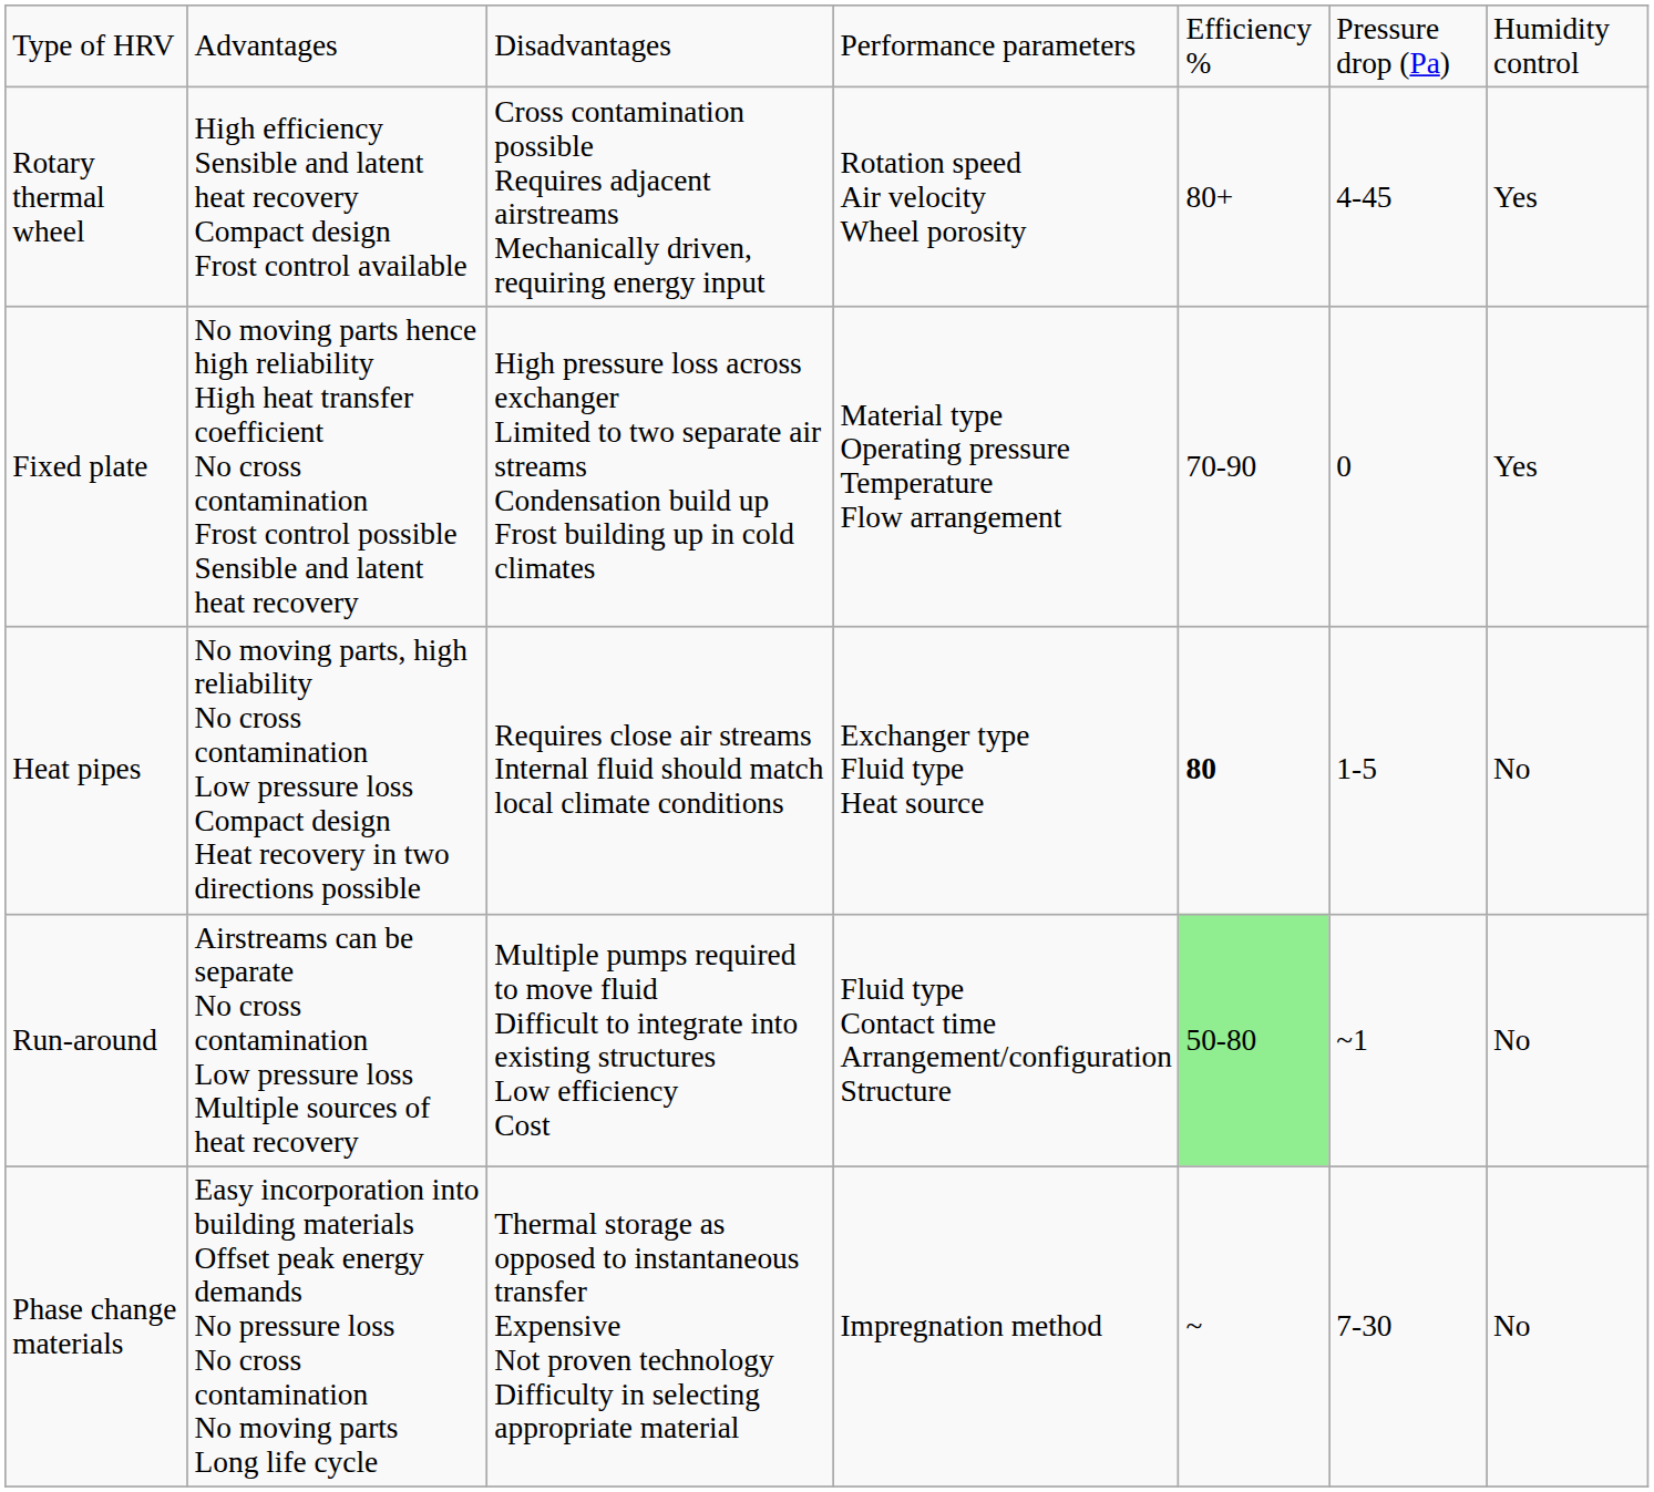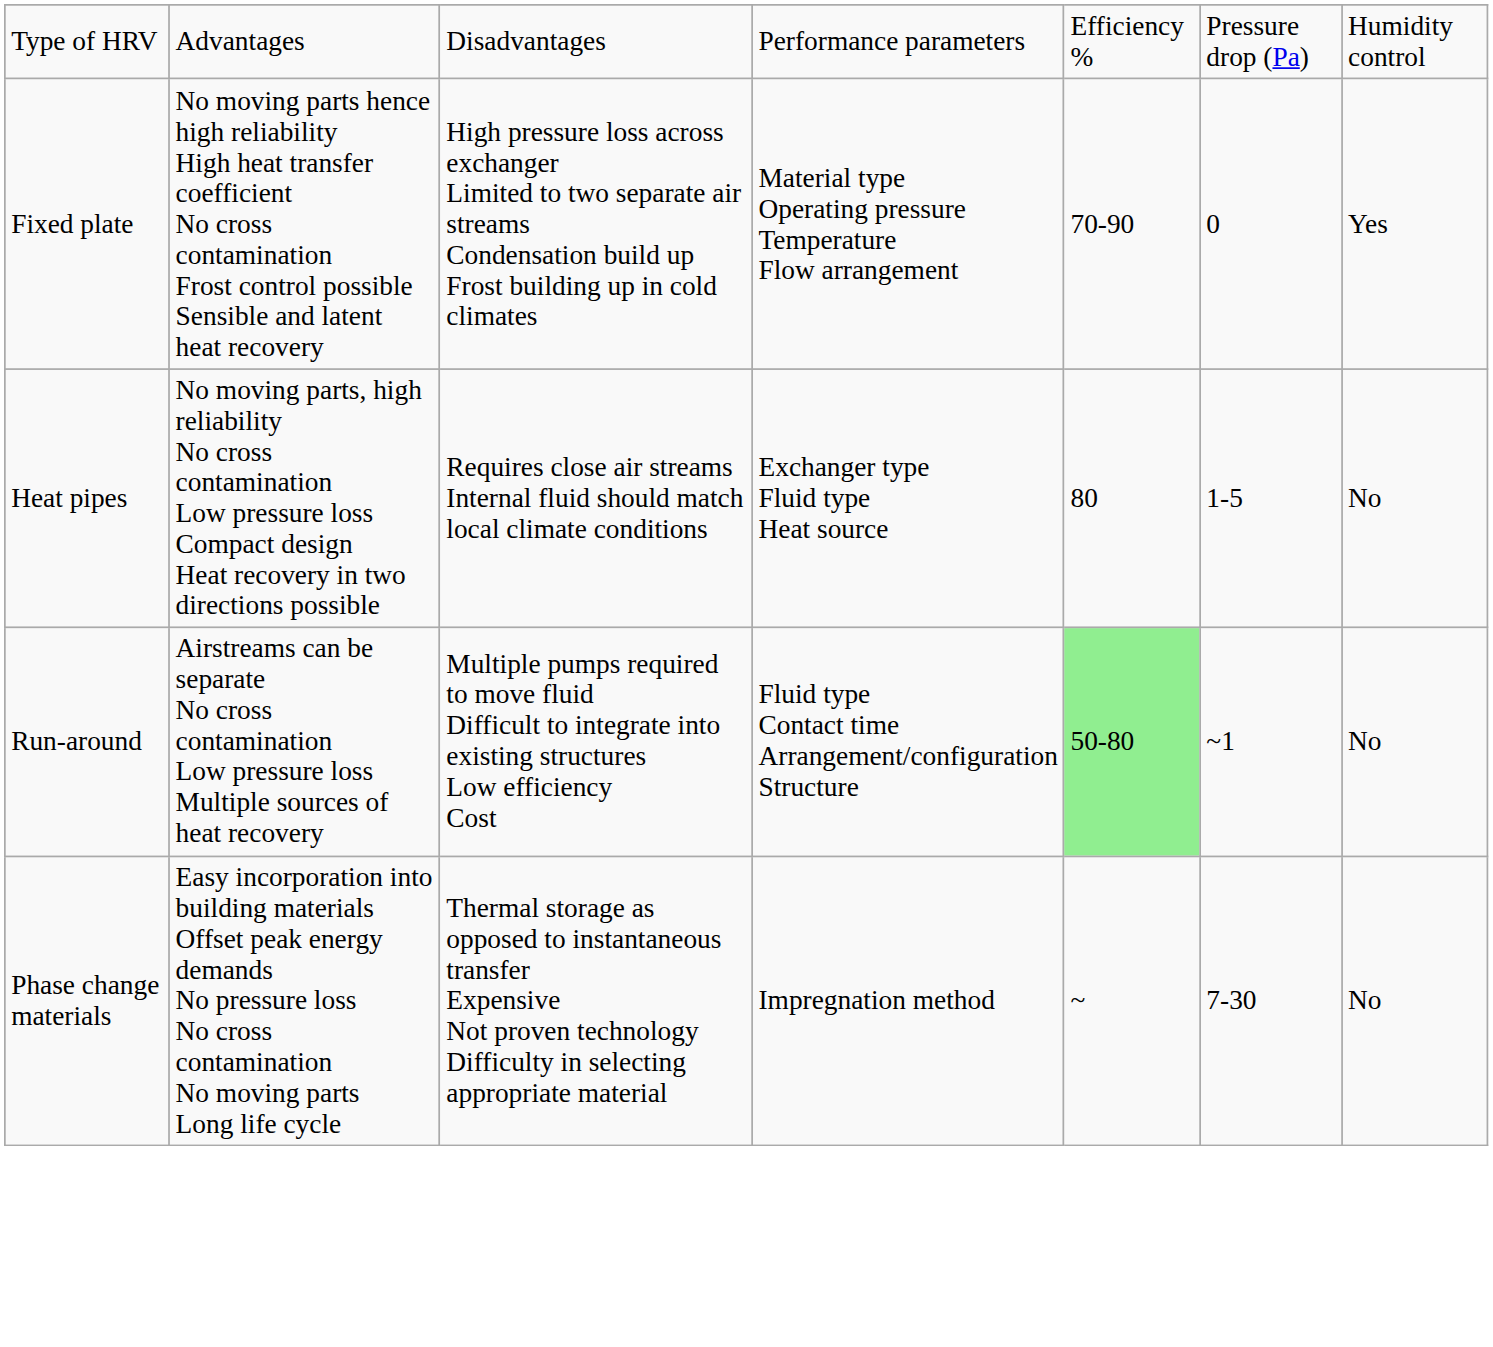- row: Rotary thermal wheel | High efficiency Sensible and latent heat recovery Compact design Frost control available | Cross contamination possible Requires adjacent airstreams Mechanically driven, requiring energy input | Rotation speed Air velocity Wheel porosity | 80+ | 4-45 | Yes
Heat pipes | column 5: bold -> normal
